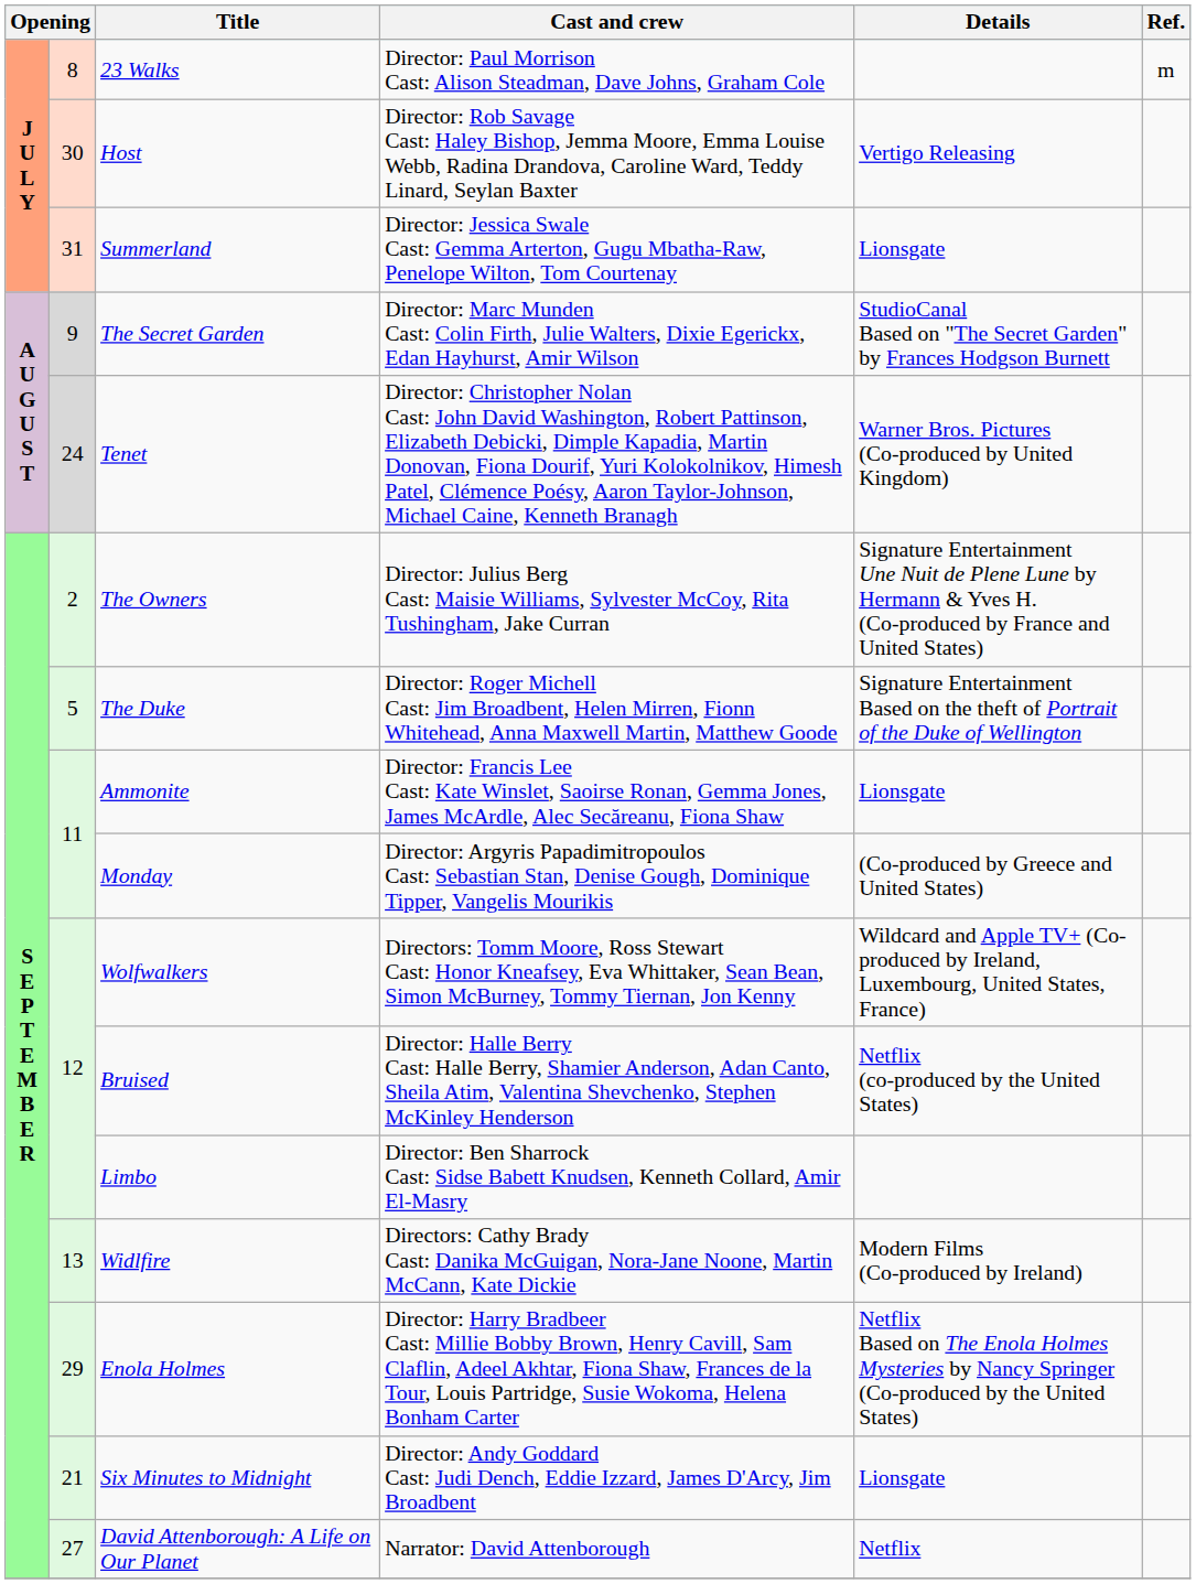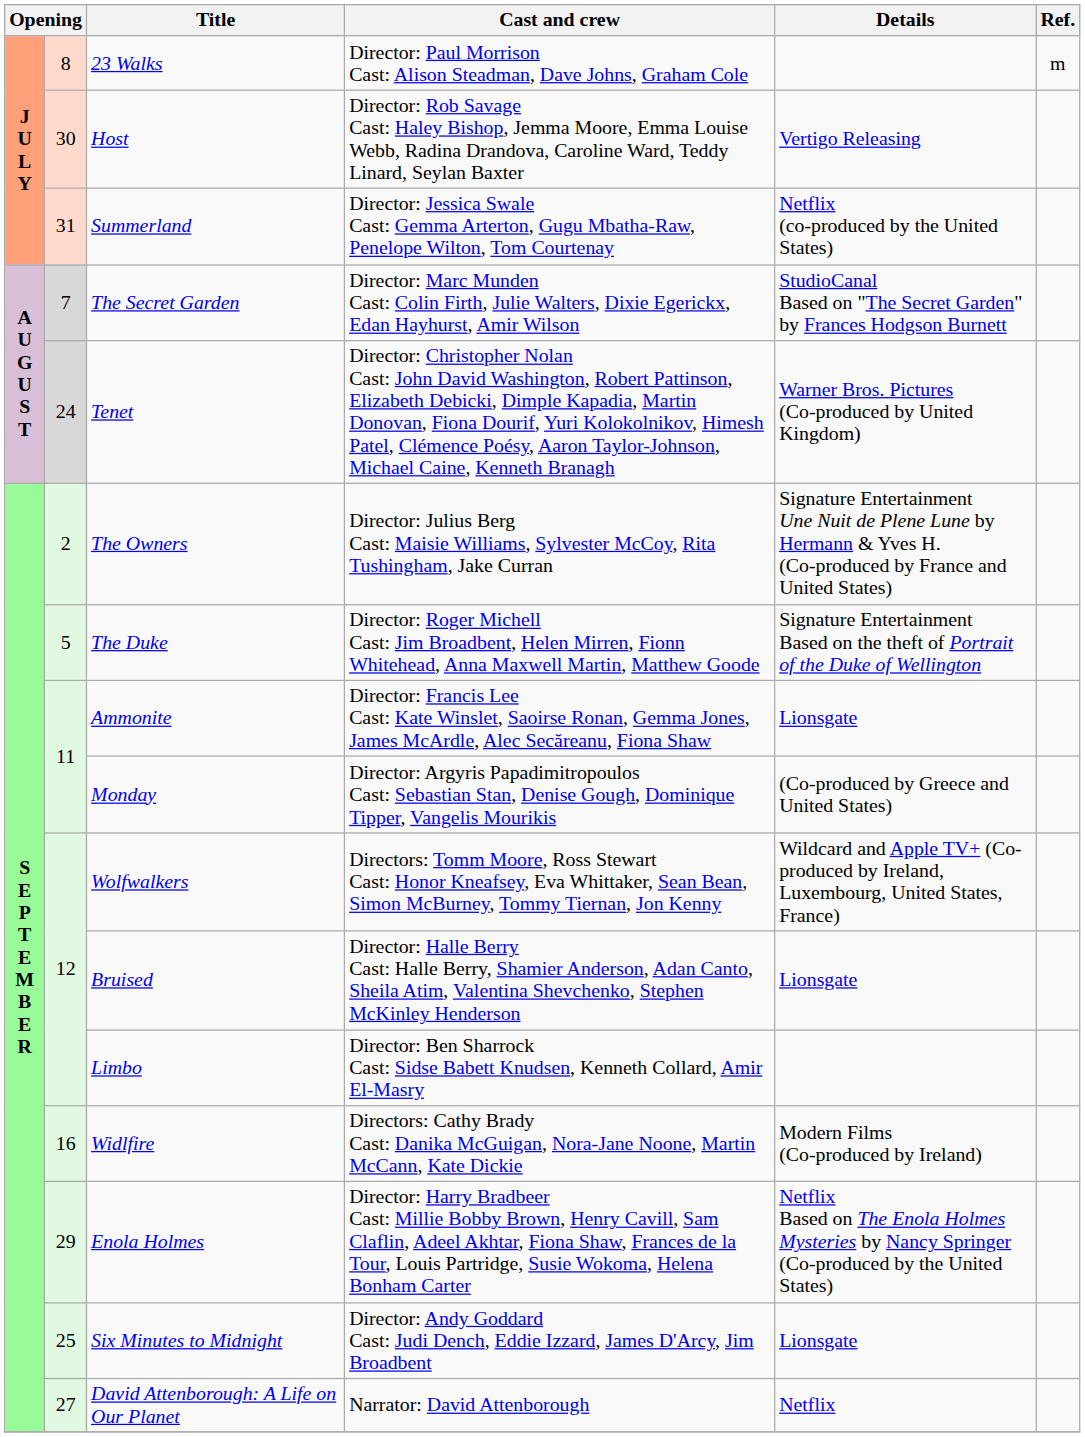Summerland | Details: Lionsgate -> Netflix (co-produced by the United States)
The Secret Garden | column 2: 9 -> 7
Bruised | Details: Netflix (co-produced by the United States) -> Lionsgate
Widlfire | column 2: 13 -> 16
Six Minutes to Midnight | column 2: 21 -> 25
